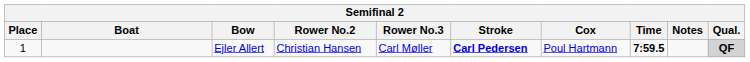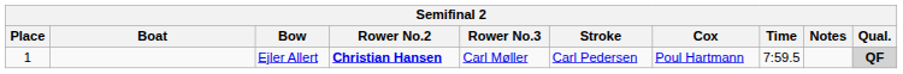Ejler Allert | Rower No.2: normal -> bold
Ejler Allert | Stroke: bold -> normal
Ejler Allert | Time: bold -> normal
